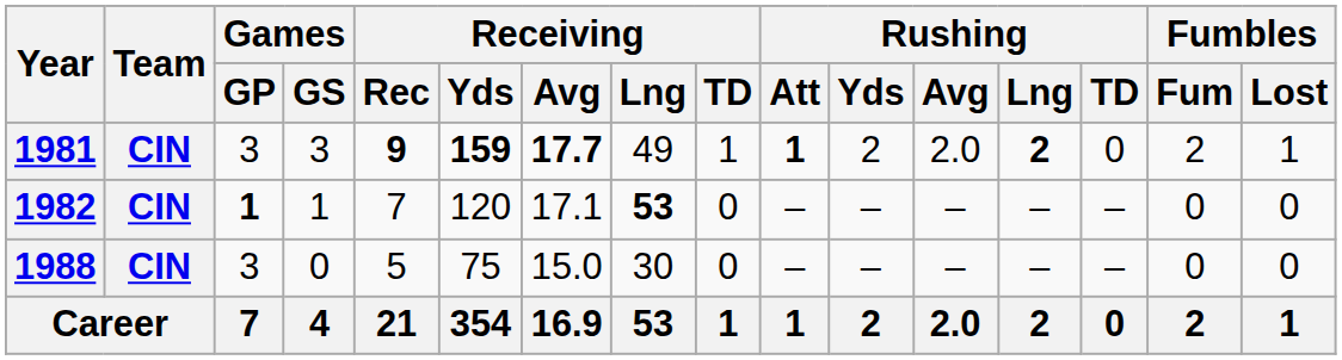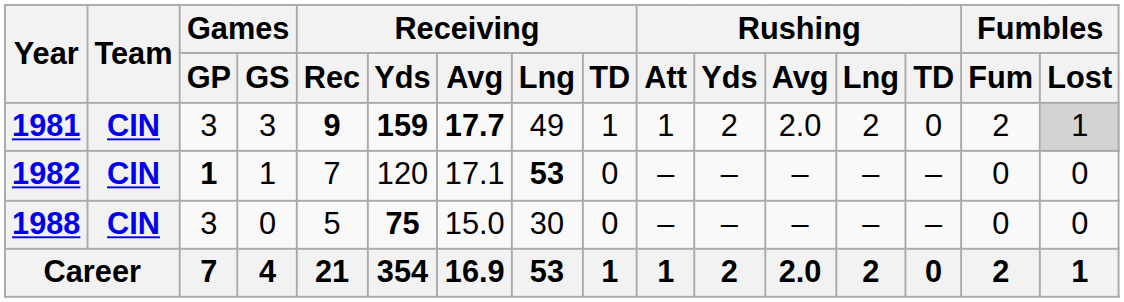1981 | Rushing / Att: bold -> normal
1981 | Rushing / Lng: bold -> normal
1981 | Fumbles / Lost: no background -> lightgrey background
1988 | Receiving / Yds: normal -> bold
